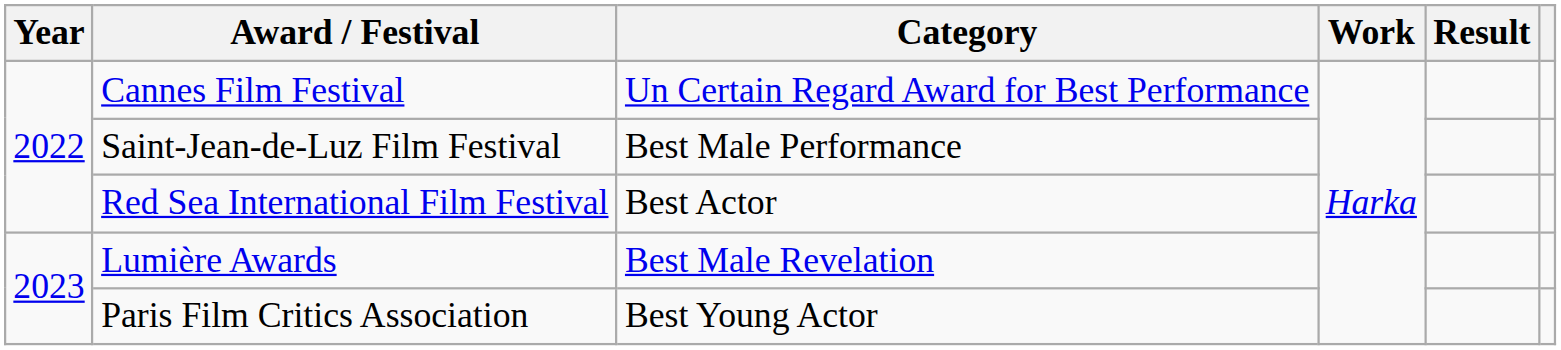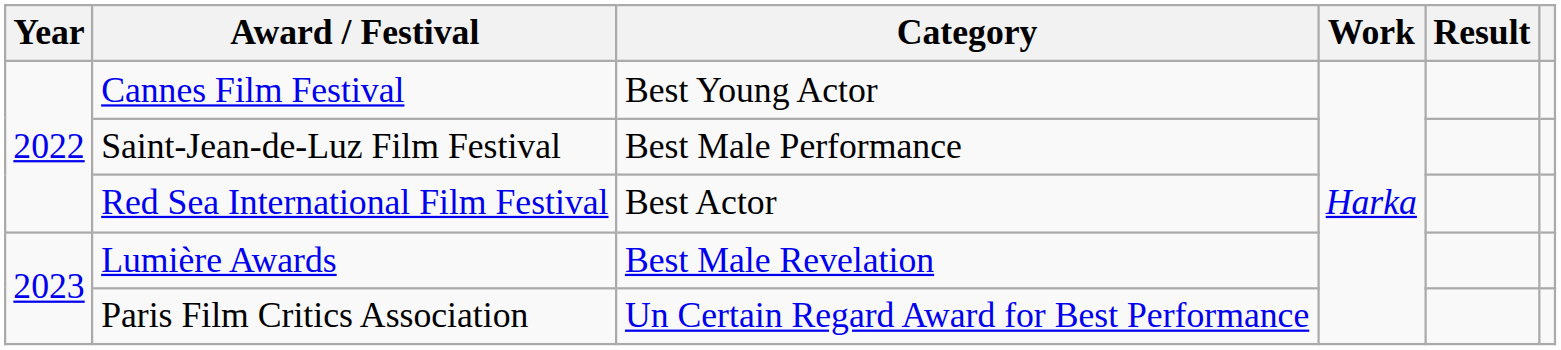Cannes Film Festival | Category: Un Certain Regard Award for Best Performance -> Best Young Actor
Paris Film Critics Association | Category: Best Young Actor -> Un Certain Regard Award for Best Performance
